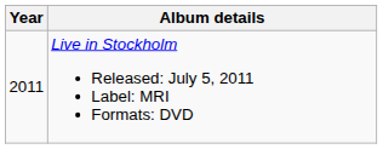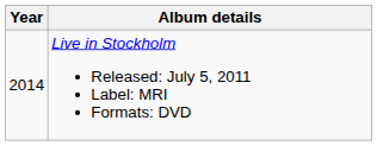row 2 | Year: 2011 -> 2014
